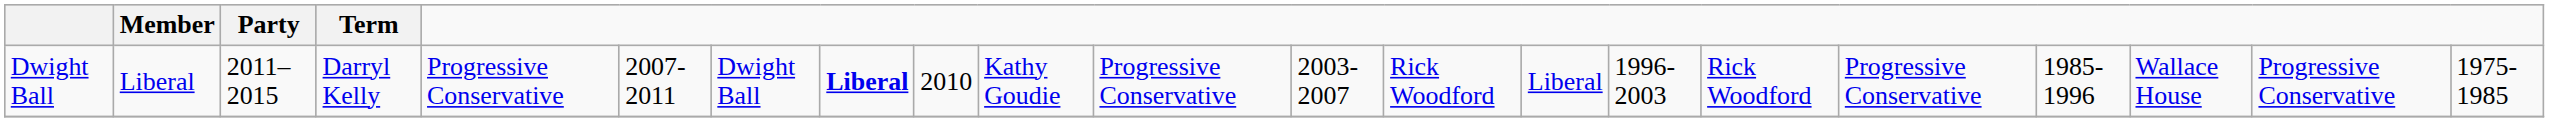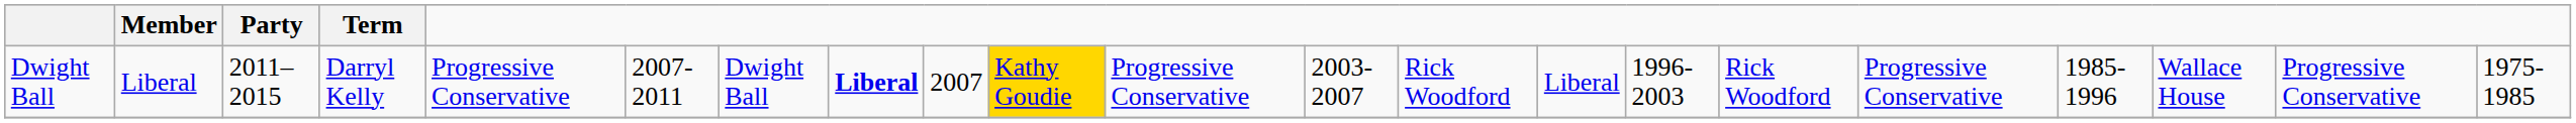row 2 | column 9: 2010 -> 2007
row 2 | column 10: no background -> gold background
